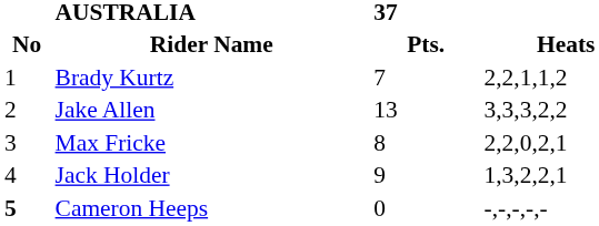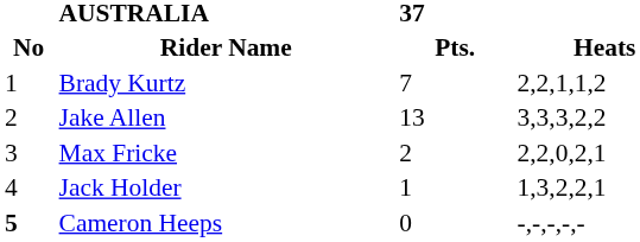Max Fricke | 37 / Pts.: 8 -> 2
Jack Holder | 37 / Pts.: 9 -> 1
